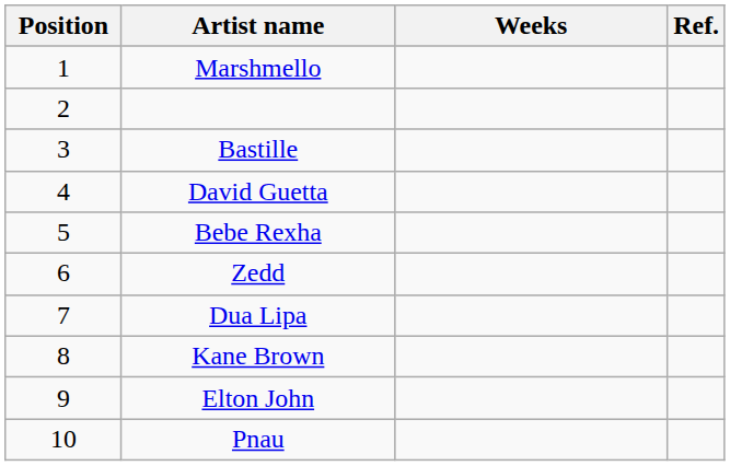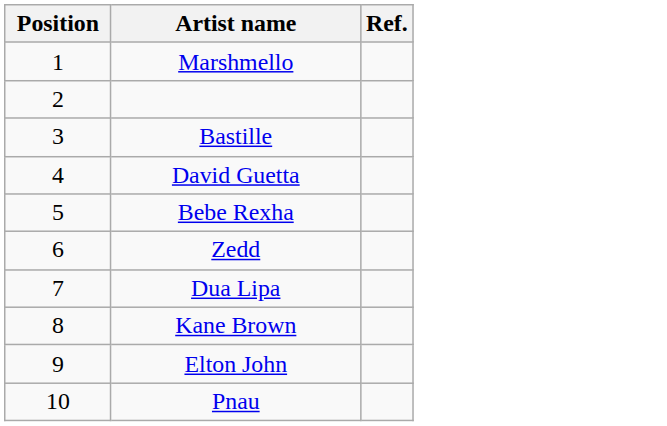- column: Weeks
